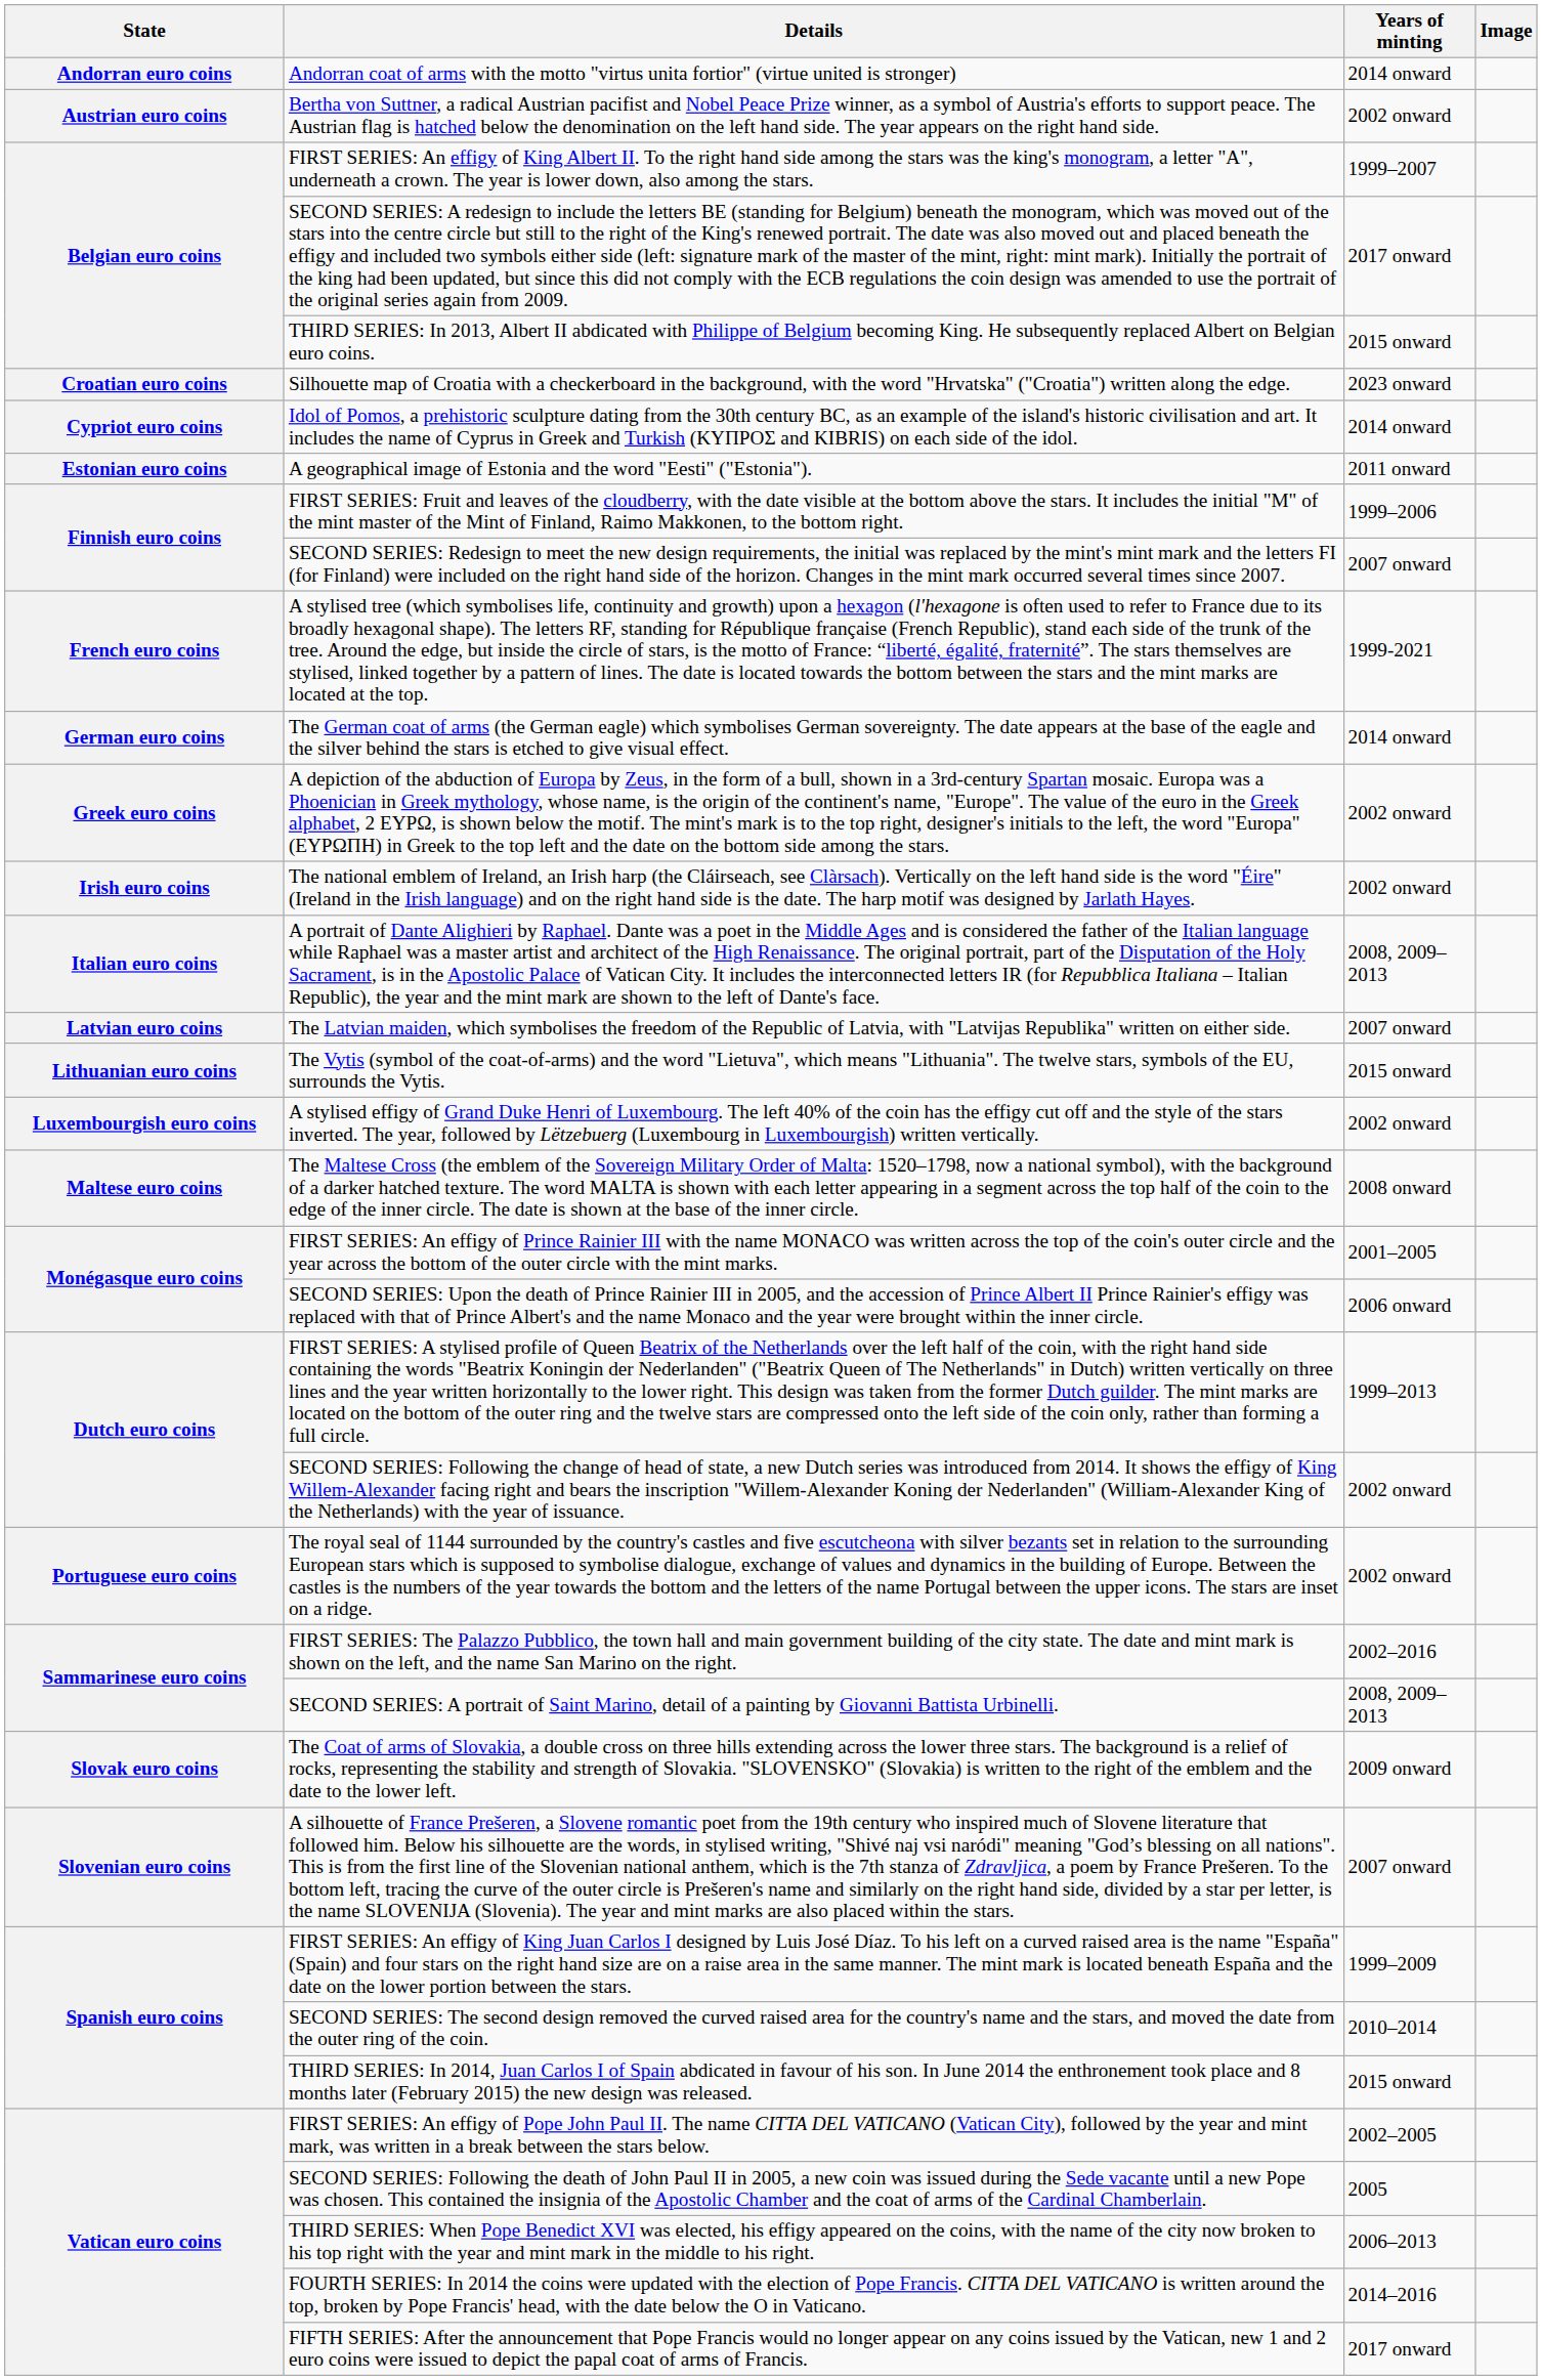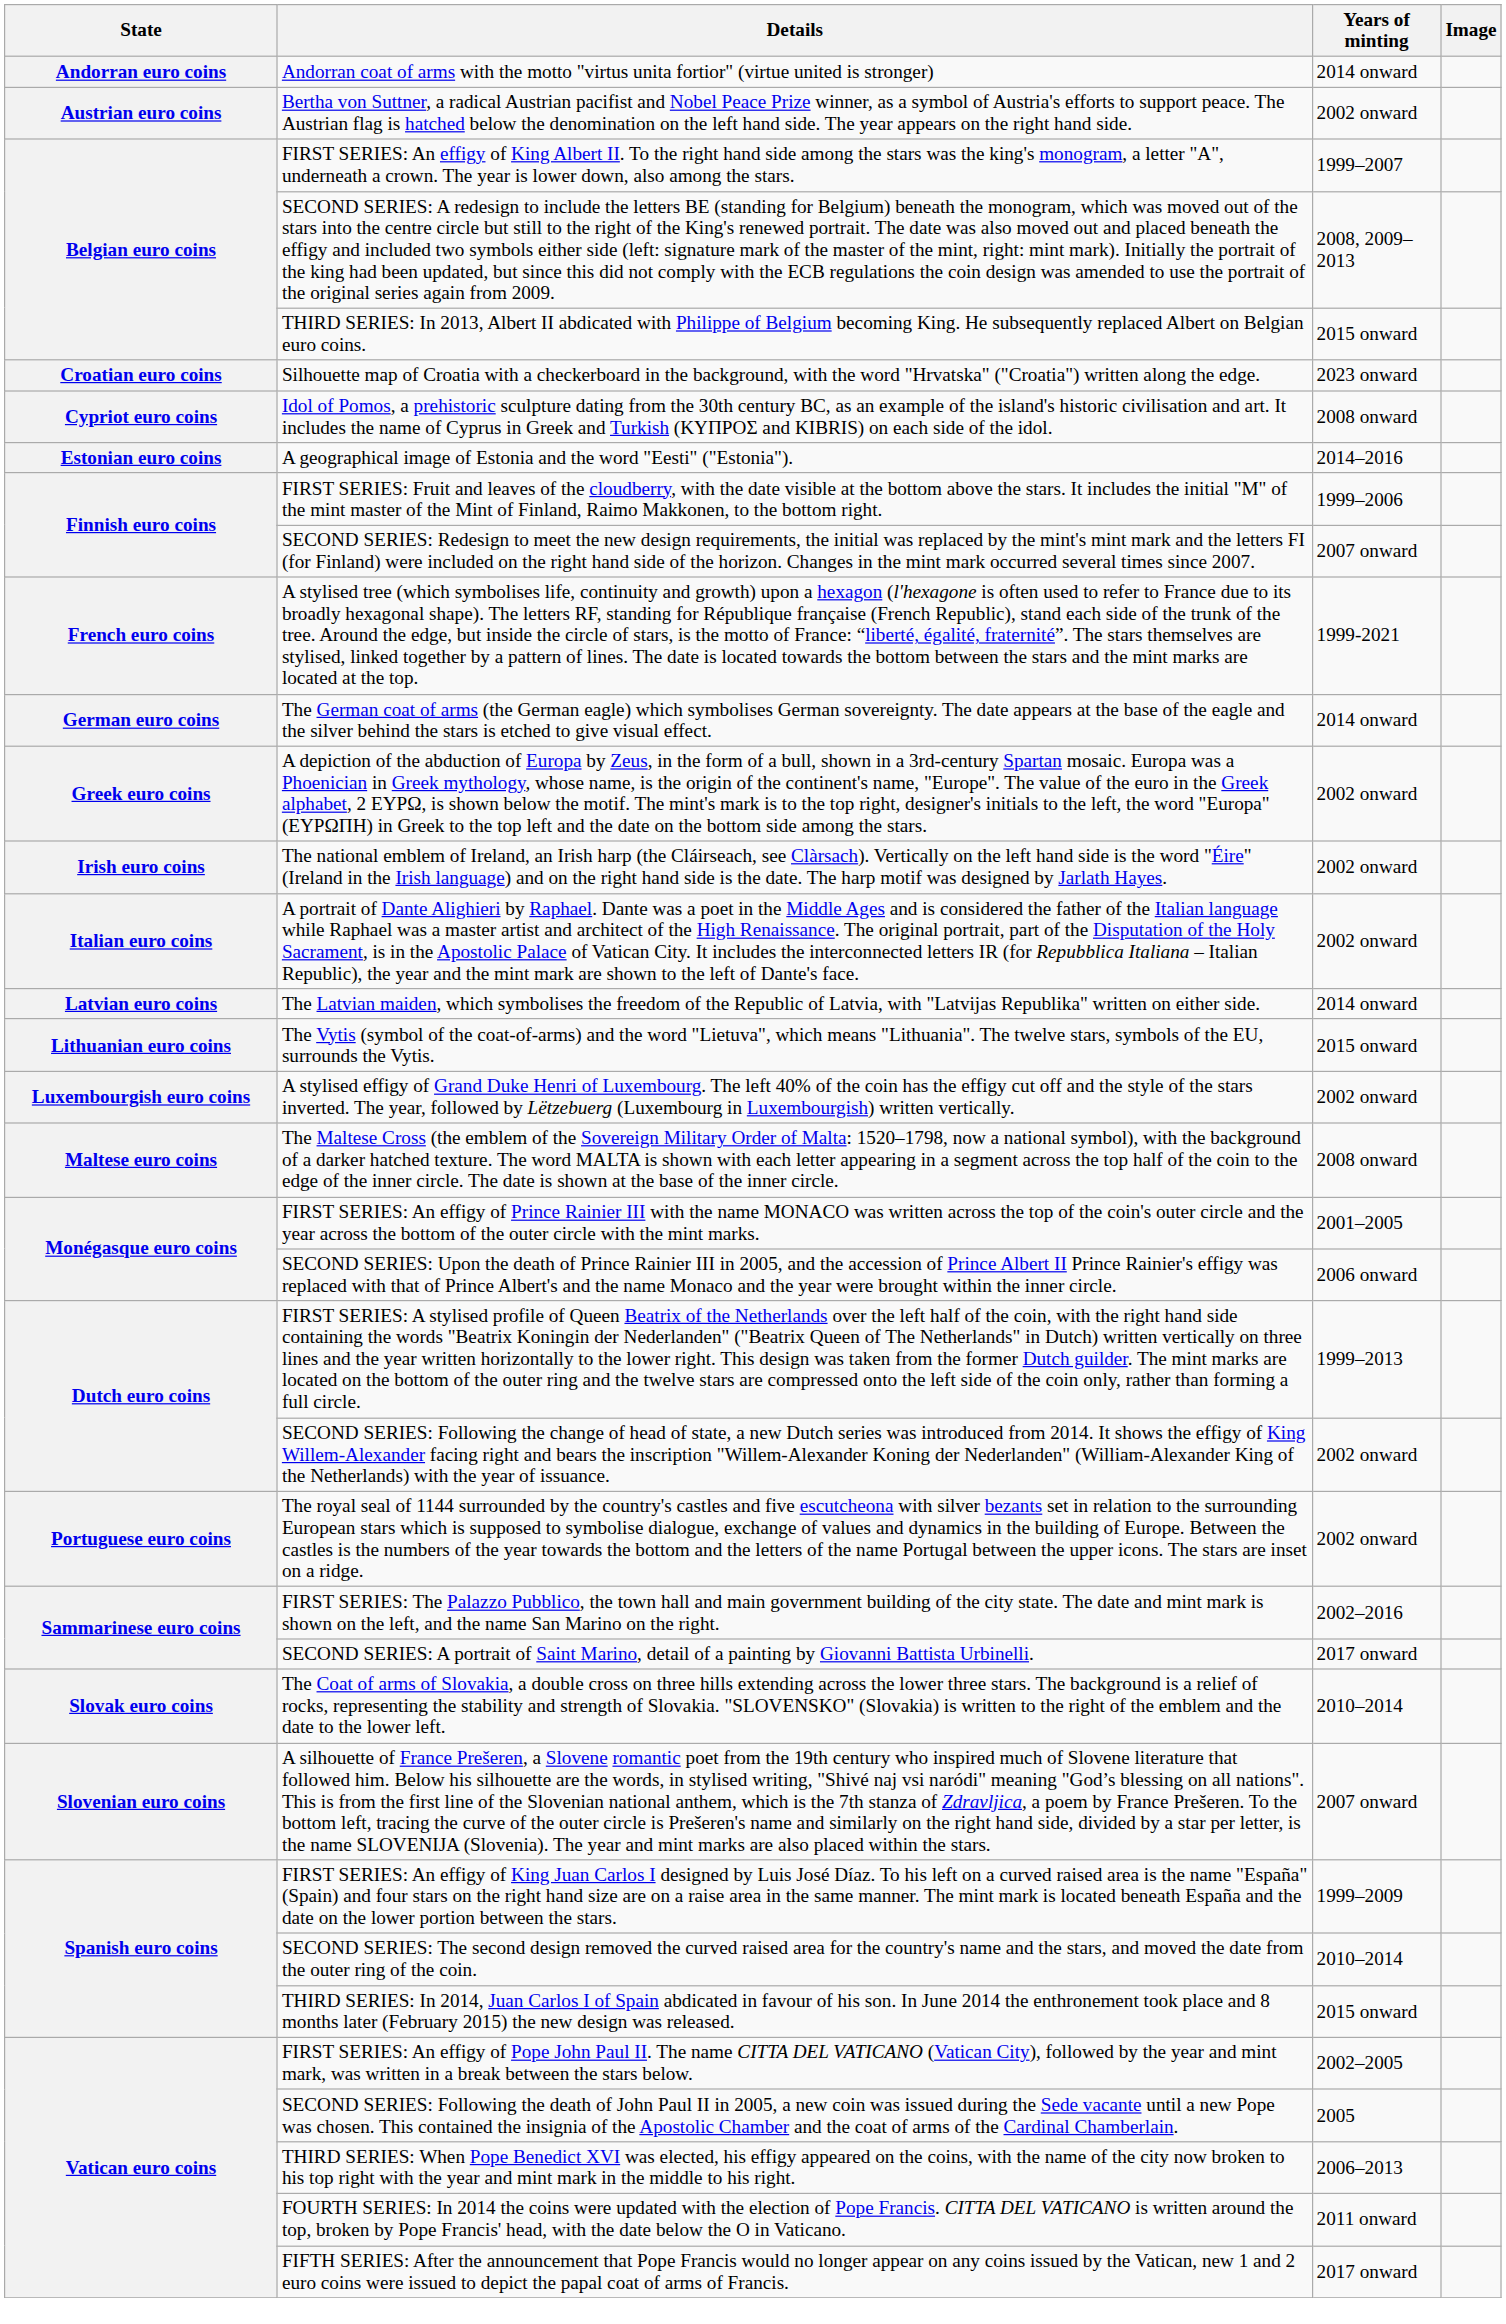row 5 | Years of minting: 2017 onward -> 2008, 2009–2013
row 8 | Years of minting: 2014 onward -> 2008 onward
row 9 | Years of minting: 2011 onward -> 2014–2016
row 16 | Years of minting: 2008, 2009–2013 -> 2002 onward
row 17 | Years of minting: 2007 onward -> 2014 onward
row 27 | Years of minting: 2008, 2009–2013 -> 2017 onward
row 28 | Years of minting: 2009 onward -> 2010–2014
row 36 | Years of minting: 2014–2016 -> 2011 onward
